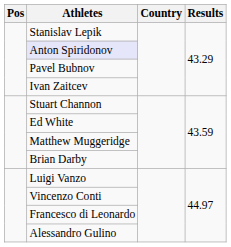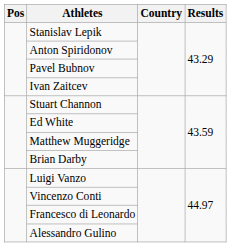Anton Spiridonov | Athletes: lavender background -> no background
